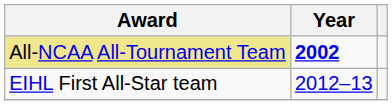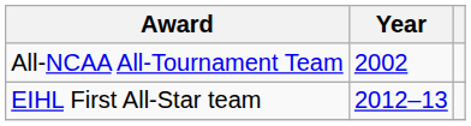row 2 | Award: khaki background -> no background
row 2 | Year: bold -> normal
